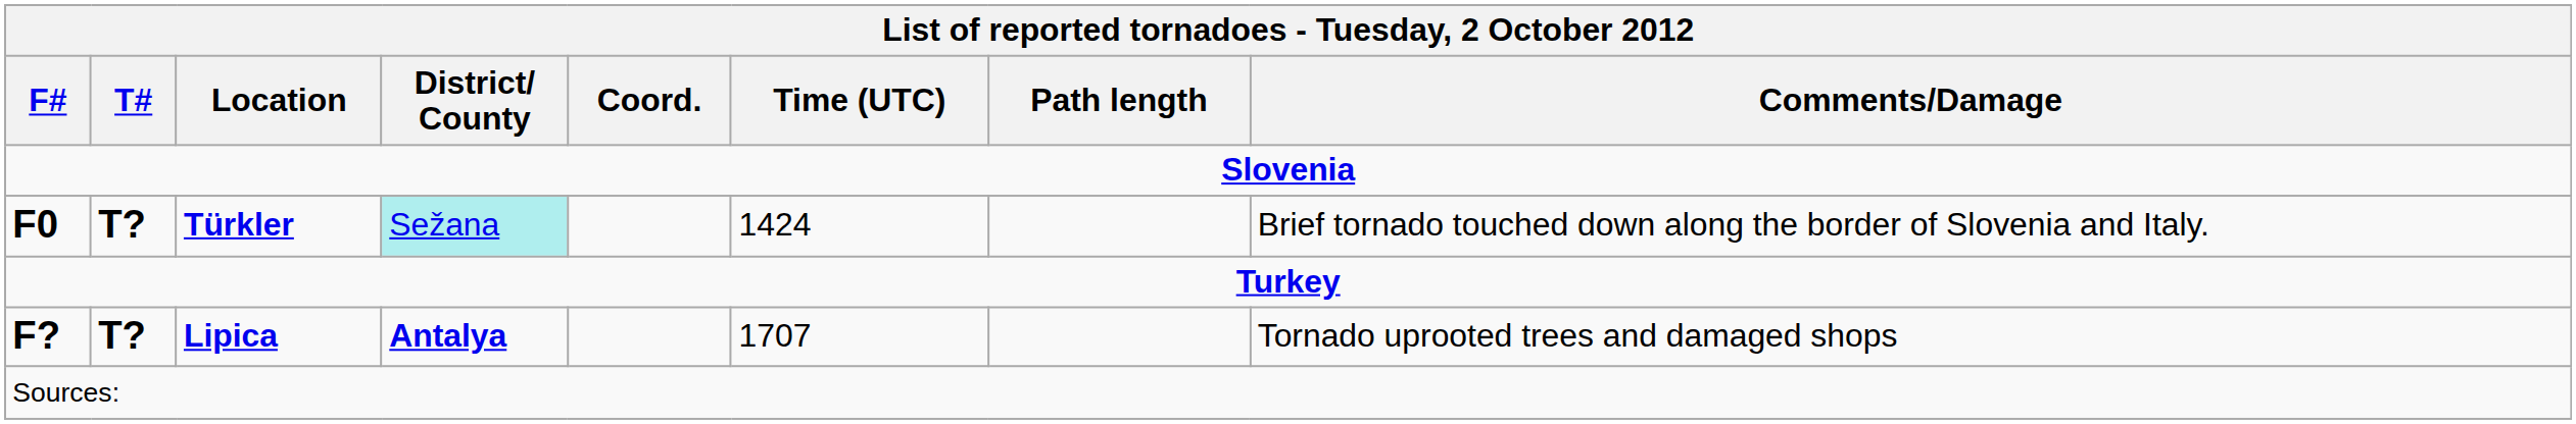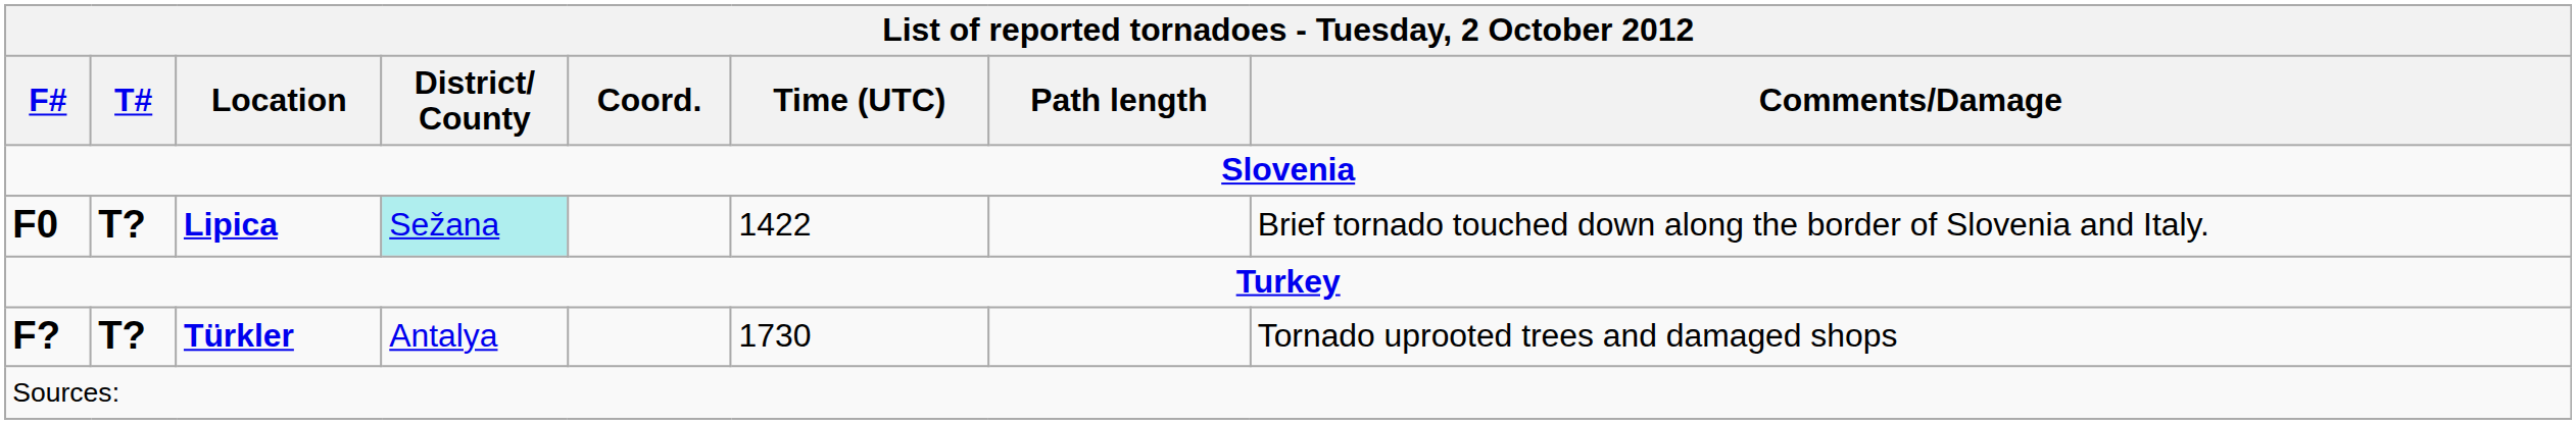F0 | Location: Türkler -> Lipica
F0 | Time (UTC): 1424 -> 1422
F? | Location: Lipica -> Türkler
F? | District/ County: bold -> normal
F? | Time (UTC): 1707 -> 1730
